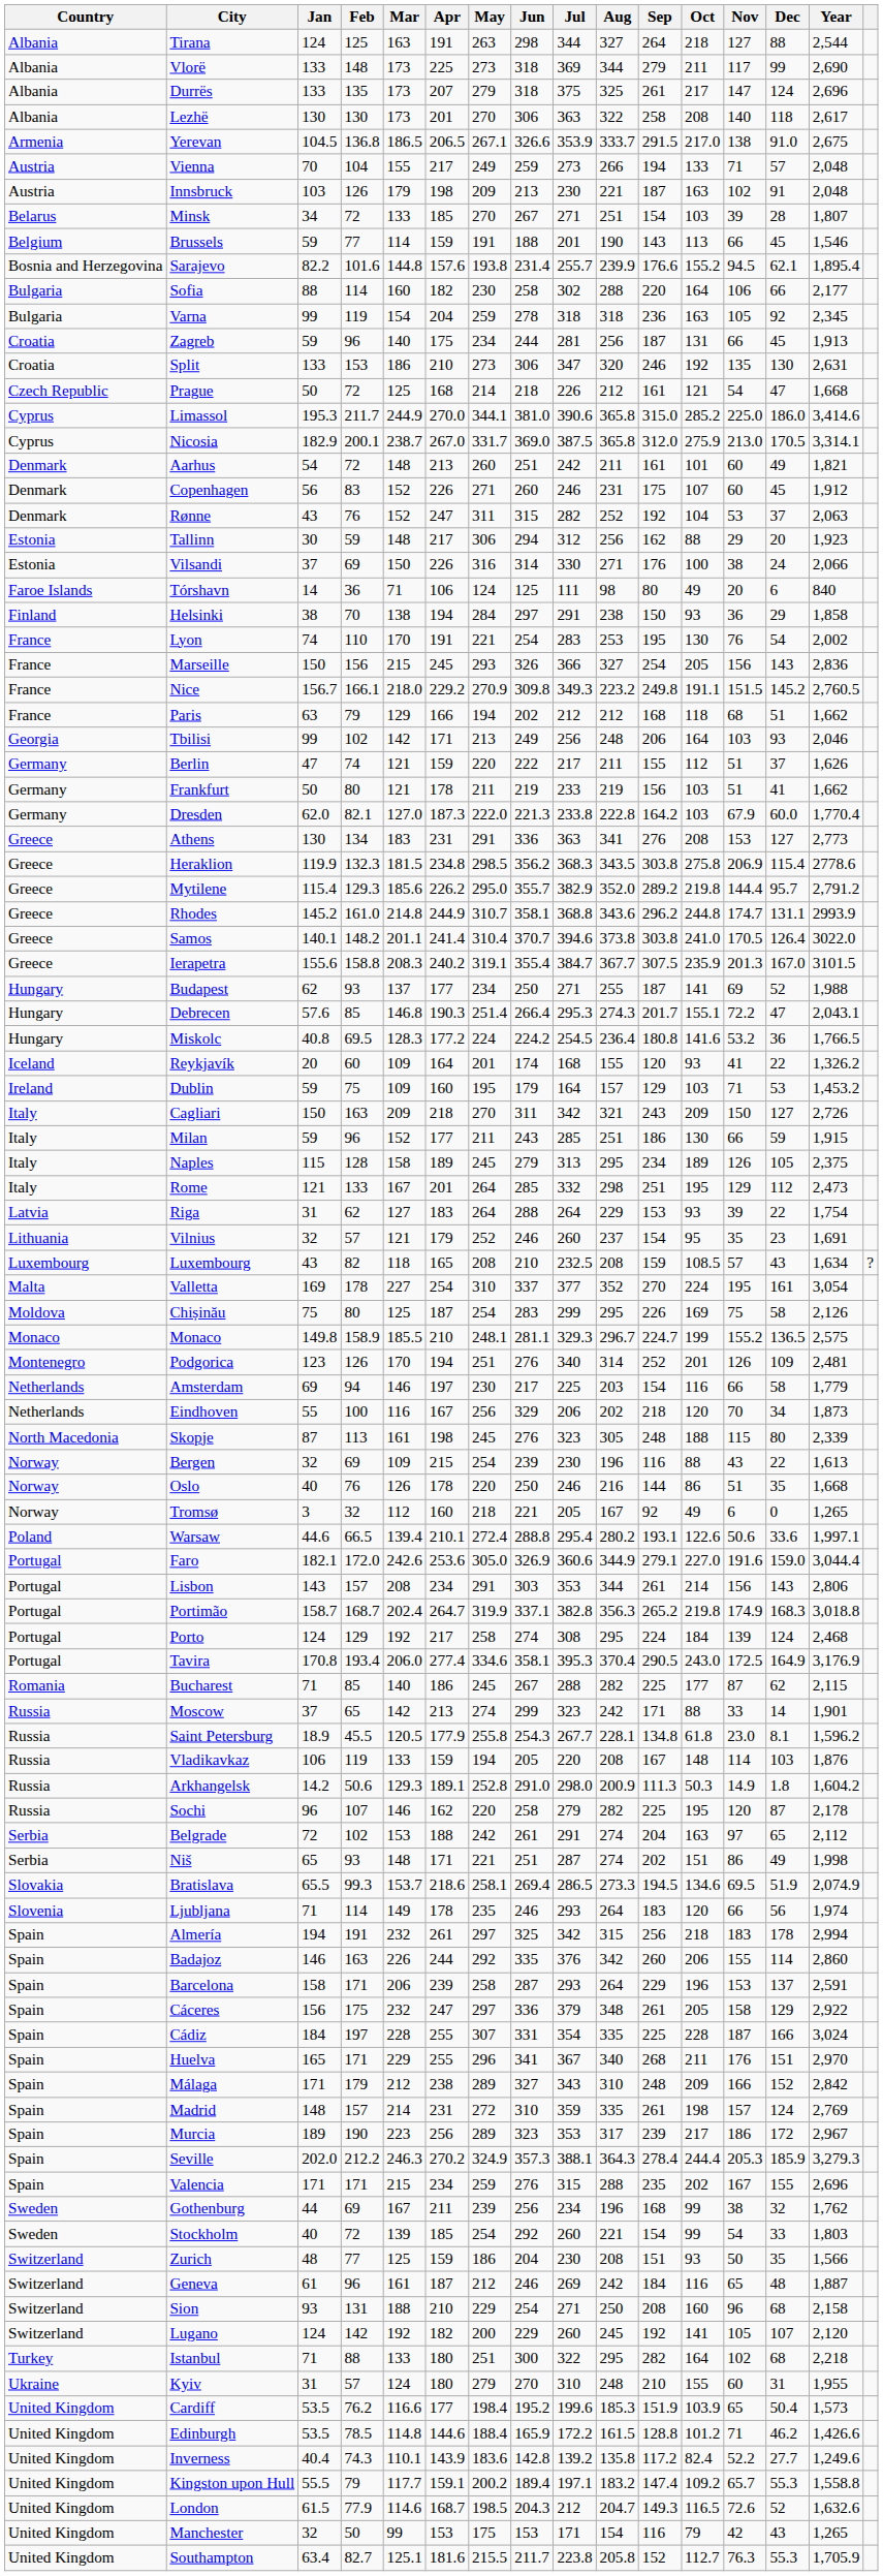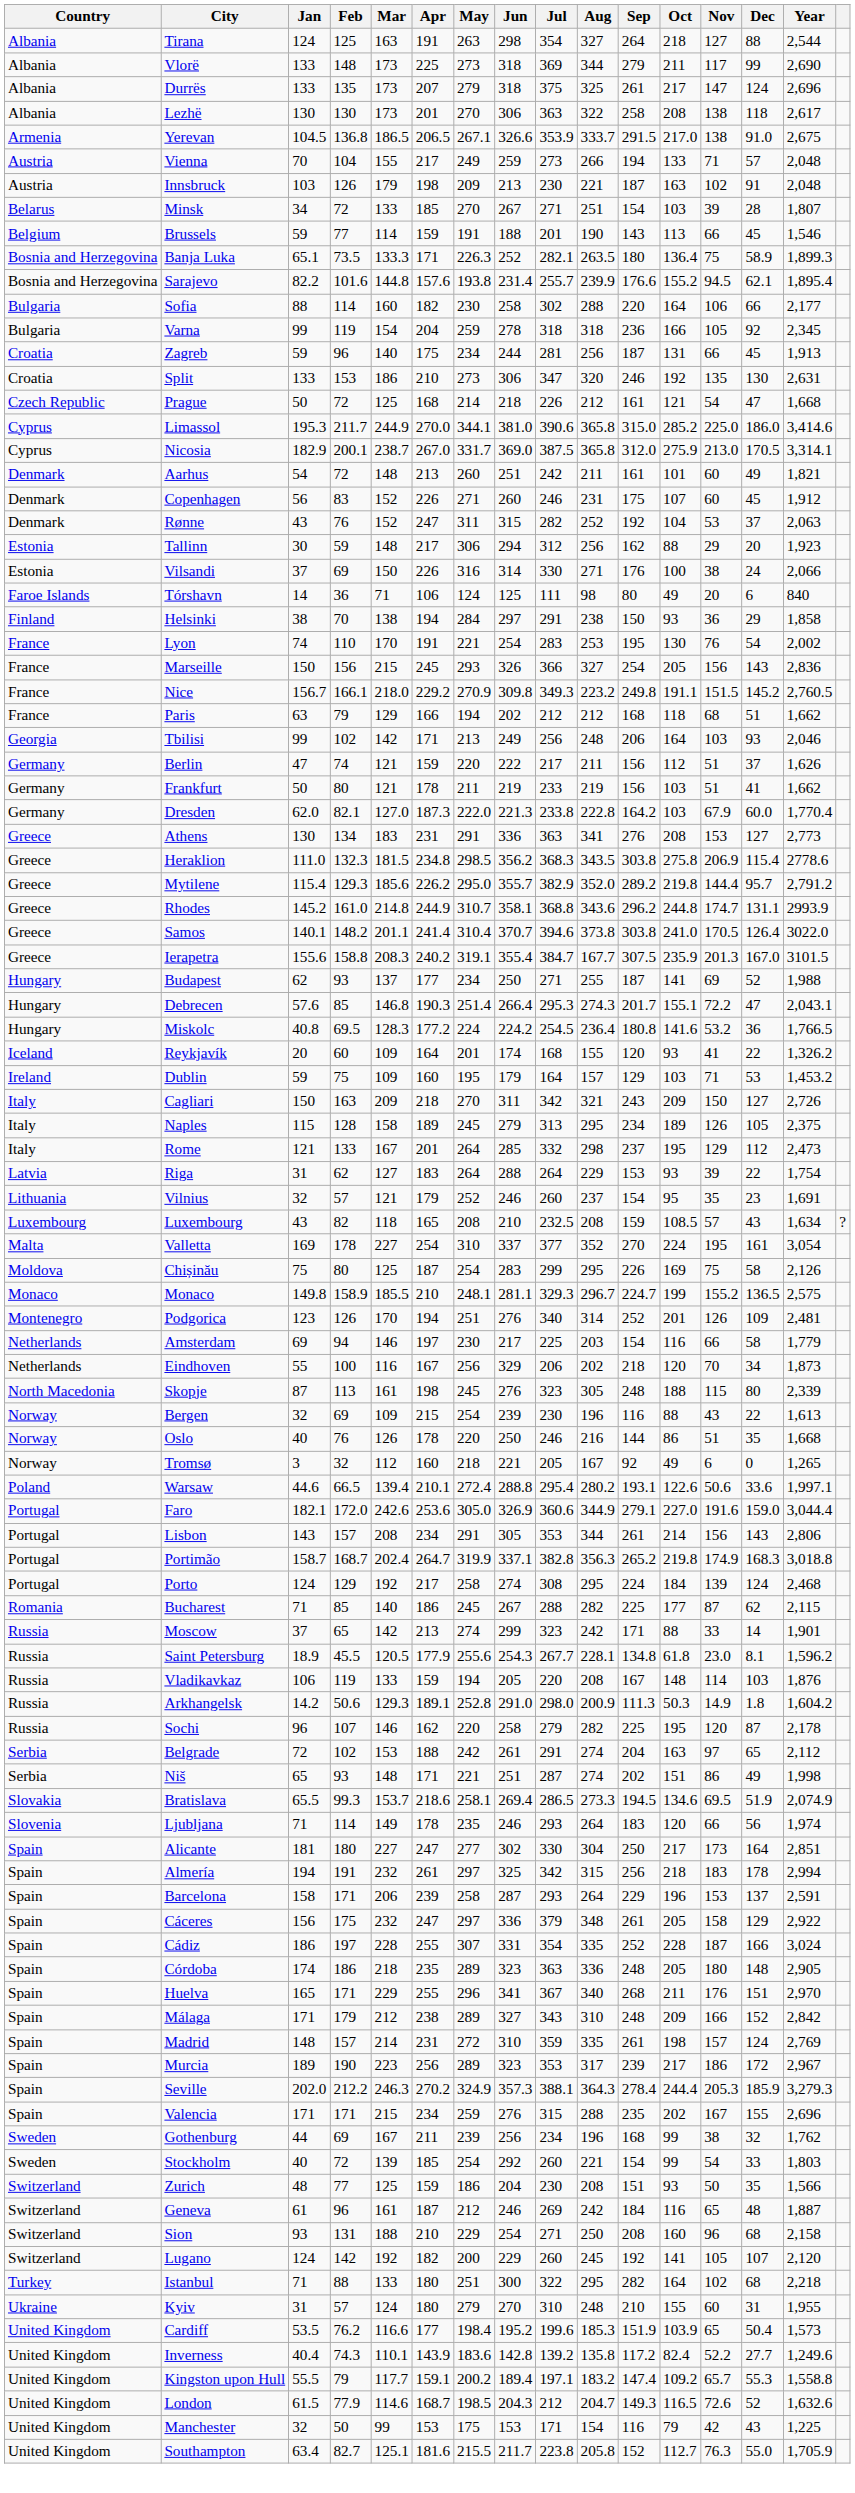Tirana | Jul: 344 -> 354
Lezhë | Nov: 140 -> 138
+ row: Bosnia and Herzegovina | Banja Luka | 65.1 | 73.5 | 133.3 | 171 | 226.3 | 252 | 282.1 | 263.5 | 180 | 136.4 | 75 | 58.9 | 1,899.3
Varna | Oct: 163 -> 166
Berlin | Sep: 155 -> 156
Heraklion | Jan: 119.9 -> 111.0
Ierapetra | Aug: 367.7 -> 167.7
- row: Italy | Milan | 59 | 96 | 152 | 177 | 211 | 243 | 285 | 251 | 186 | 130 | 66 | 59 | 1,915
Rome | Sep: 251 -> 237
Lisbon | Jun: 303 -> 305
- row: Portugal | Tavira | 170.8 | 193.4 | 206.0 | 277.4 | 334.6 | 358.1 | 395.3 | 370.4 | 290.5 | 243.0 | 172.5 | 164.9 | 3,176.9
Saint Petersburg | May: 255.8 -> 255.6
+ row: Spain | Alicante | 181 | 180 | 227 | 247 | 277 | 302 | 330 | 304 | 250 | 217 | 173 | 164 | 2,851
- row: Spain | Badajoz | 146 | 163 | 226 | 244 | 292 | 335 | 376 | 342 | 260 | 206 | 155 | 114 | 2,860
Cádiz | Jan: 184 -> 186
Cádiz | Sep: 225 -> 252
+ row: Spain | Córdoba | 174 | 186 | 218 | 235 | 289 | 323 | 363 | 336 | 248 | 205 | 180 | 148 | 2,905
- row: United Kingdom | Edinburgh | 53.5 | 78.5 | 114.8 | 144.6 | 188.4 | 165.9 | 172.2 | 161.5 | 128.8 | 101.2 | 71 | 46.2 | 1,426.6
Manchester | Year: 1,265 -> 1,225
Southampton | Dec: 55.3 -> 55.0
